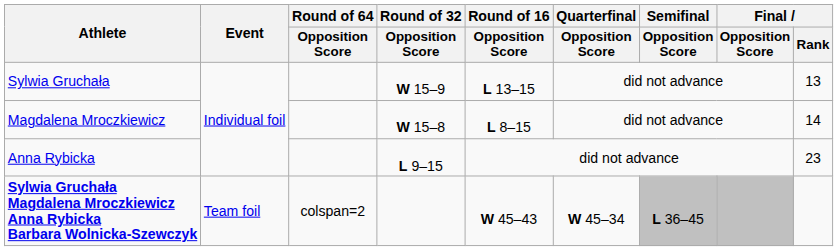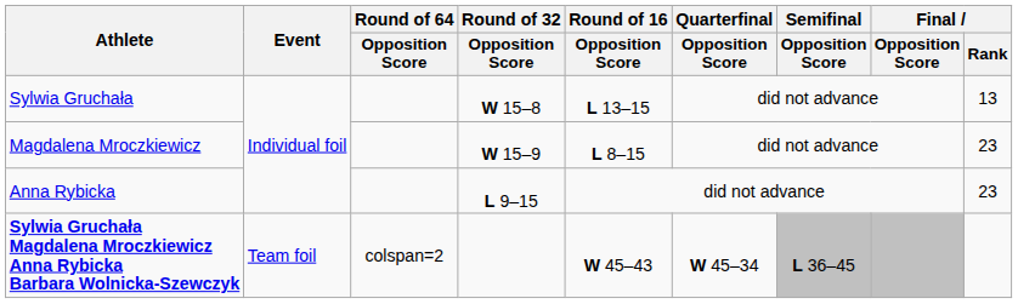Sylwia Gruchała | Round of 32 / Opposition Score: W 15–9 -> W 15–8
Magdalena Mroczkiewicz | Round of 32 / Opposition Score: W 15–8 -> W 15–9
Magdalena Mroczkiewicz | Final / Rank: 14 -> 23
